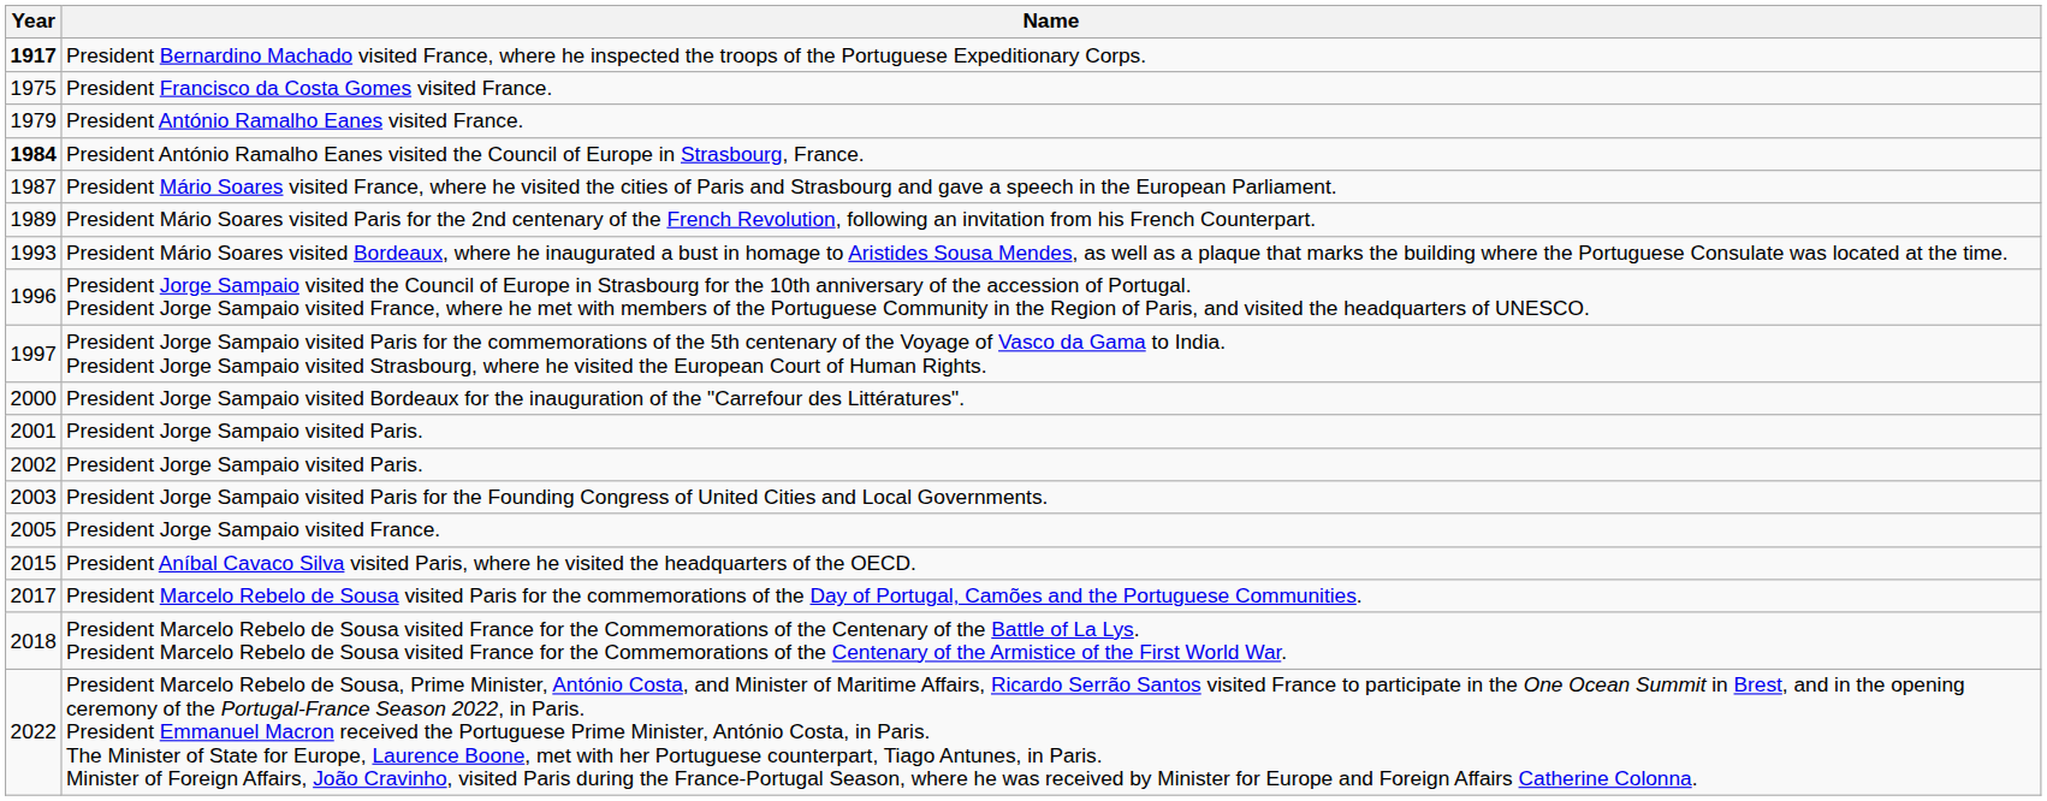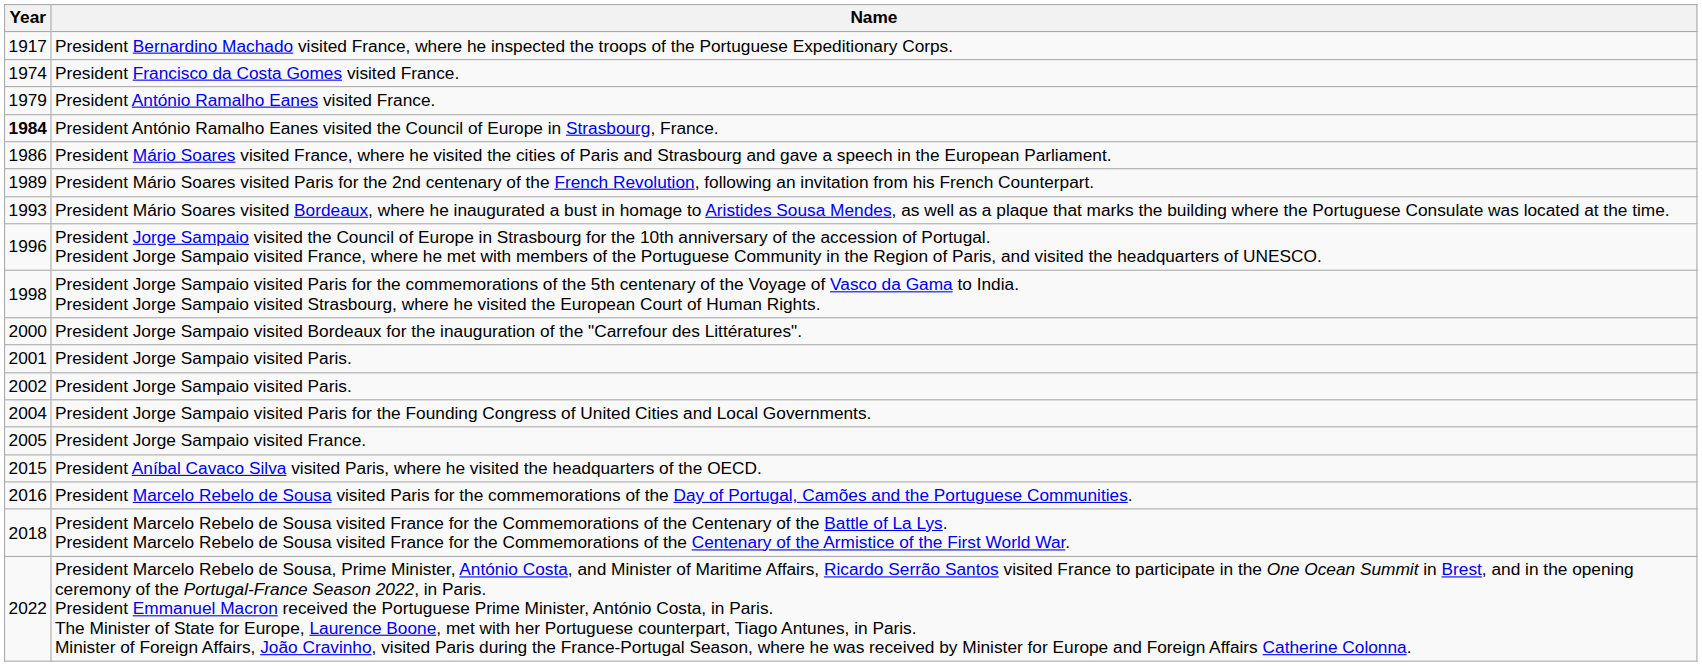row 2 | Year: bold -> normal
row 3 | Year: 1975 -> 1974
row 6 | Year: 1987 -> 1986
row 10 | Year: 1997 -> 1998
row 14 | Year: 2003 -> 2004
row 17 | Year: 2017 -> 2016
